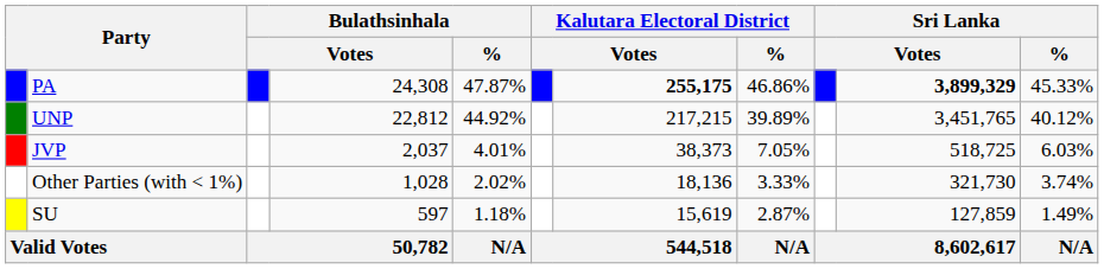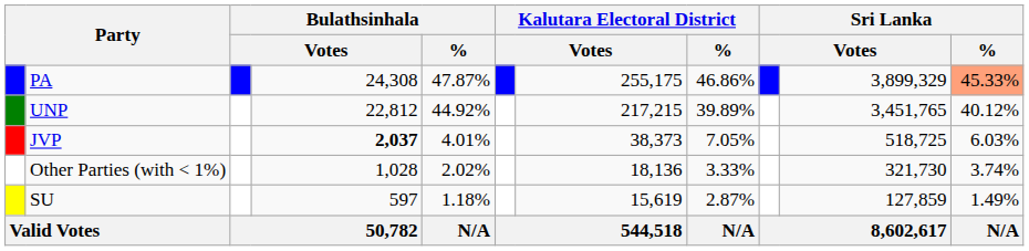PA | column 7: bold -> normal
PA | column 10: bold -> normal
PA | Sri Lanka / %: no background -> lightsalmon background
JVP | column 4: normal -> bold
